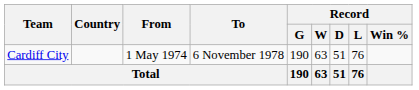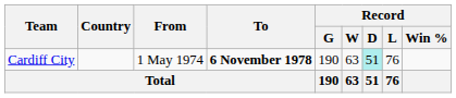Cardiff City | To: normal -> bold
Cardiff City | Record / D: no background -> paleturquoise background
